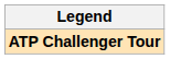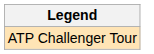row 2 | column 1: bold -> normal
